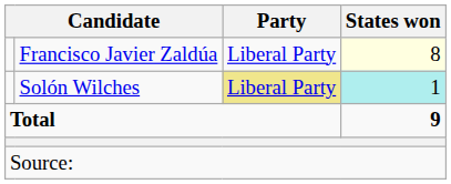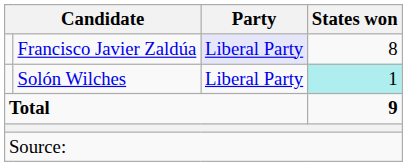Francisco Javier Zaldúa | Party: no background -> lavender background
Francisco Javier Zaldúa | States won: lightyellow background -> no background
Solón Wilches | Party: khaki background -> no background
